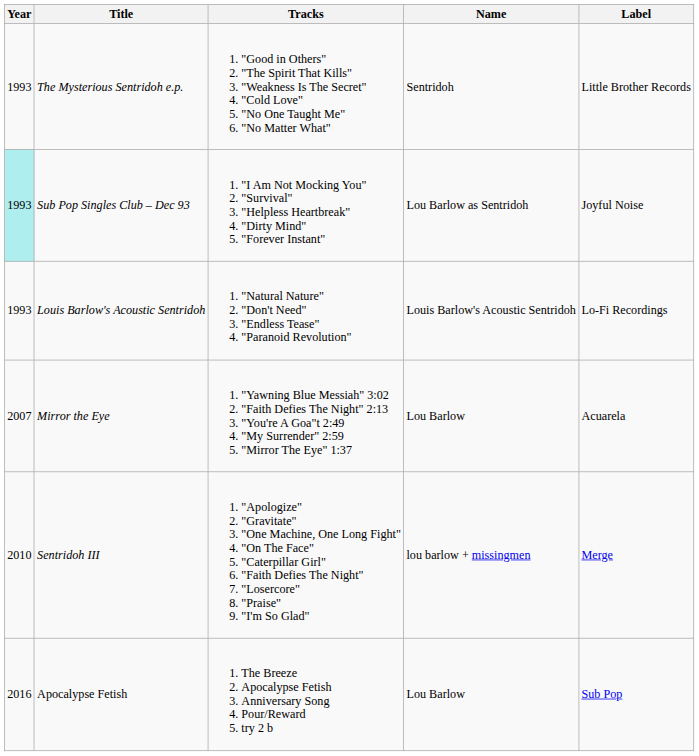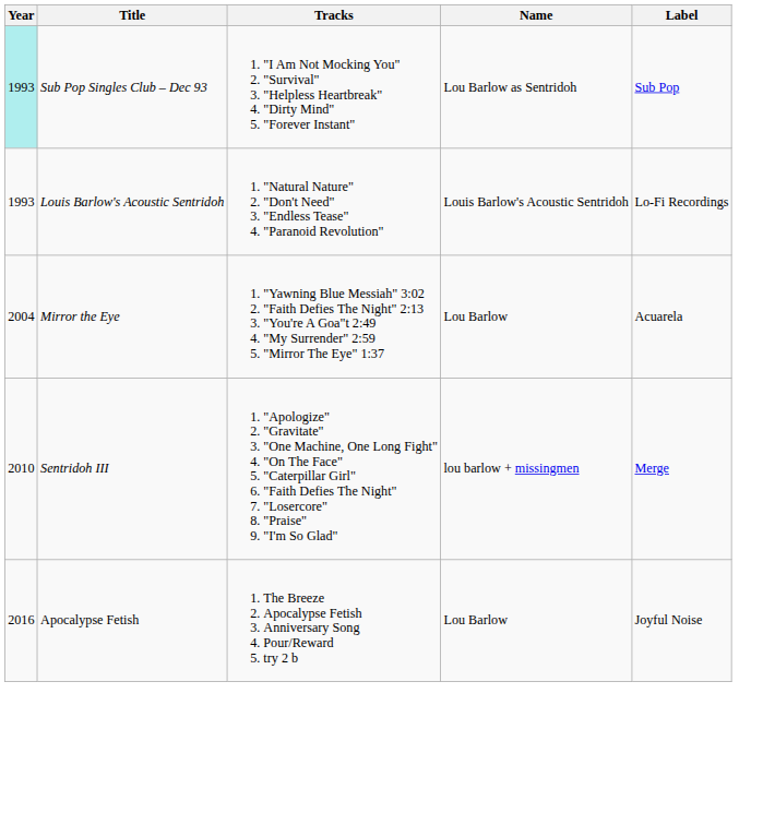- row: 1993 | The Mysterious Sentridoh e.p. | "Good in Others" "The Spirit That Kills" "Weakness Is The Secret" "Cold Love" "No One Taught Me" "No Matter What" | Sentridoh | Little Brother Records
Sub Pop Singles Club – Dec 93 | Label: Joyful Noise -> Sub Pop
Mirror the Eye | Year: 2007 -> 2004
Apocalypse Fetish | Label: Sub Pop -> Joyful Noise
